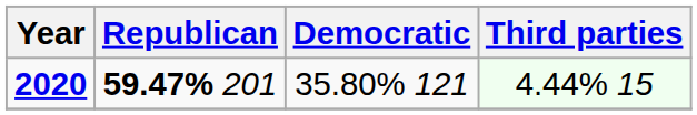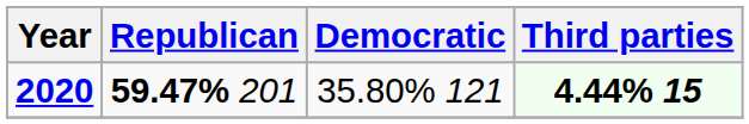2020 | Third parties: normal -> bold
